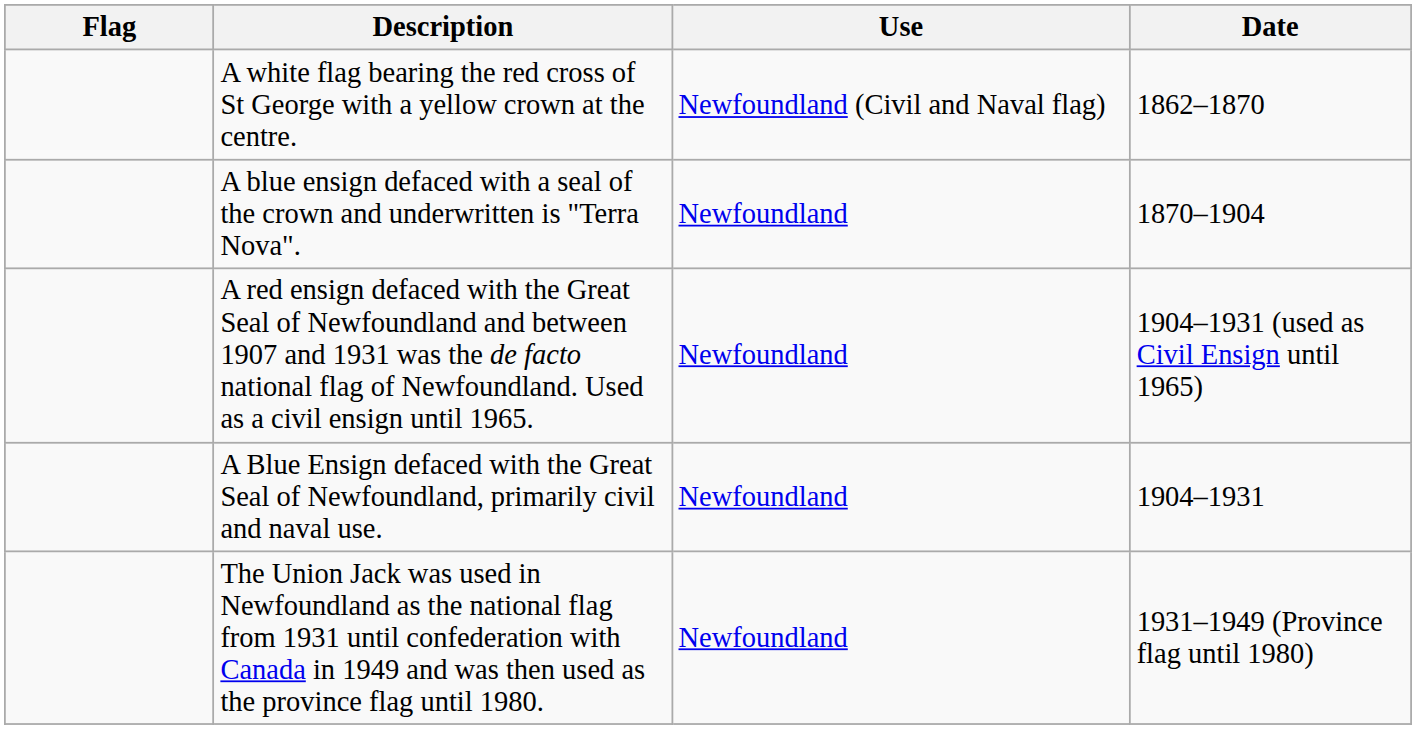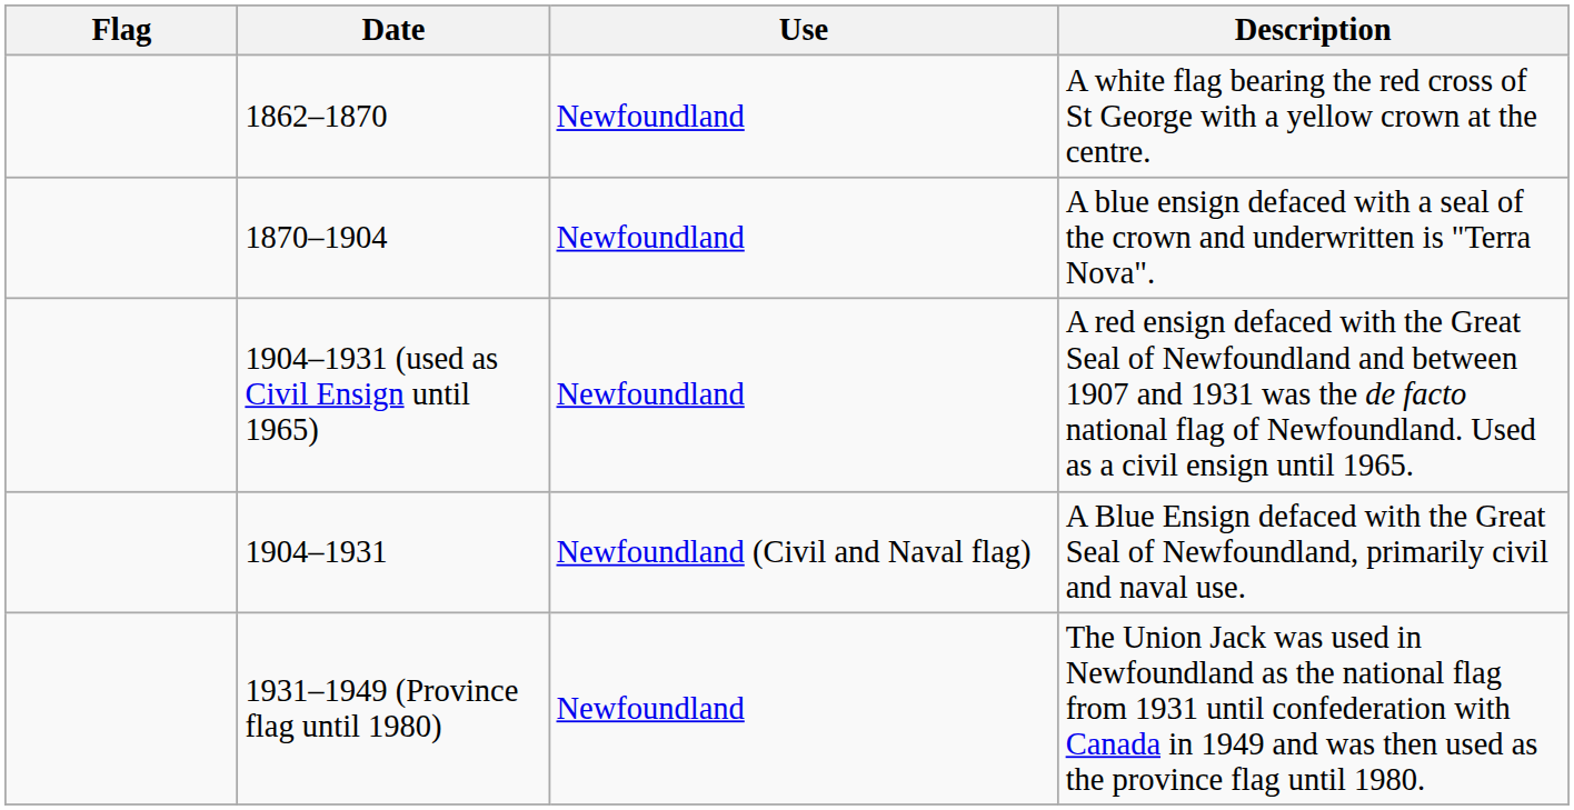columns swapped: Date <-> Description
row 2 | Use: Newfoundland (Civil and Naval flag) -> Newfoundland
row 5 | Use: Newfoundland -> Newfoundland (Civil and Naval flag)
